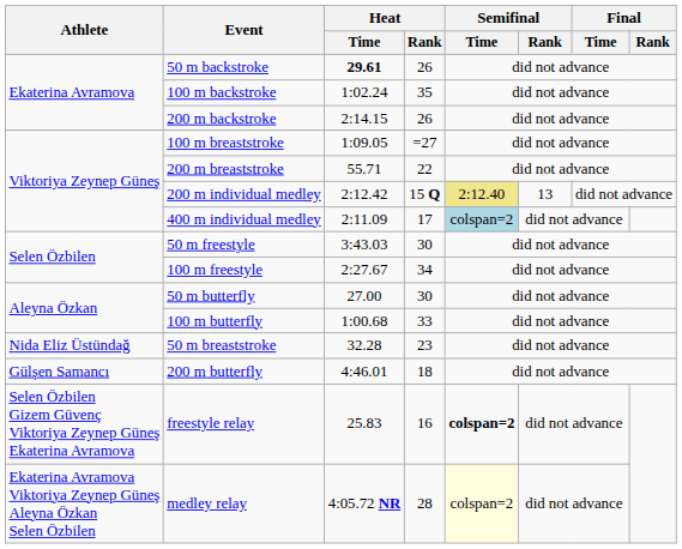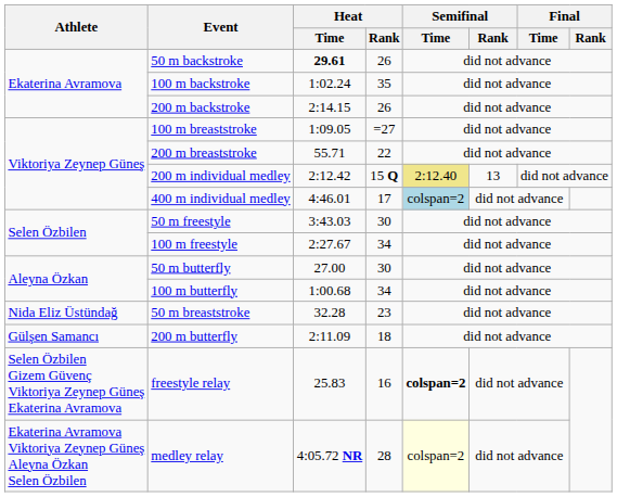400 m individual medley | Heat / Time: 2:11.09 -> 4:46.01
100 m butterfly | Heat / Rank: 33 -> 34
200 m butterfly | Heat / Time: 4:46.01 -> 2:11.09
